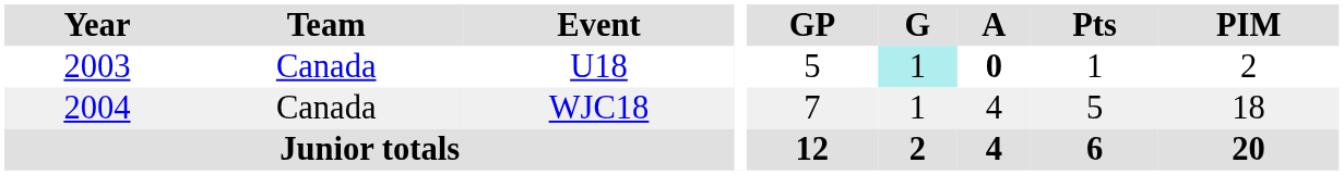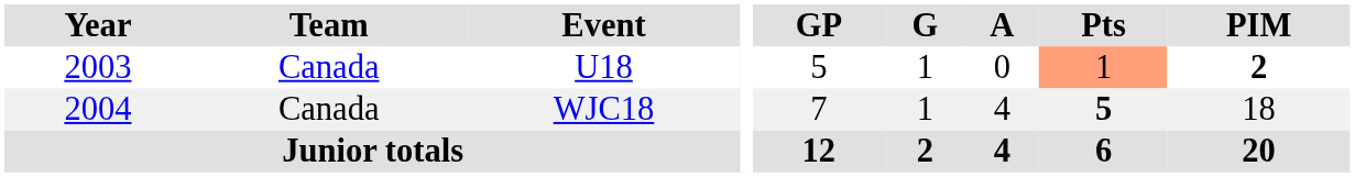U18 | G: paleturquoise background -> no background
U18 | A: bold -> normal
U18 | Pts: no background -> lightsalmon background
U18 | PIM: normal -> bold
WJC18 | Pts: normal -> bold
